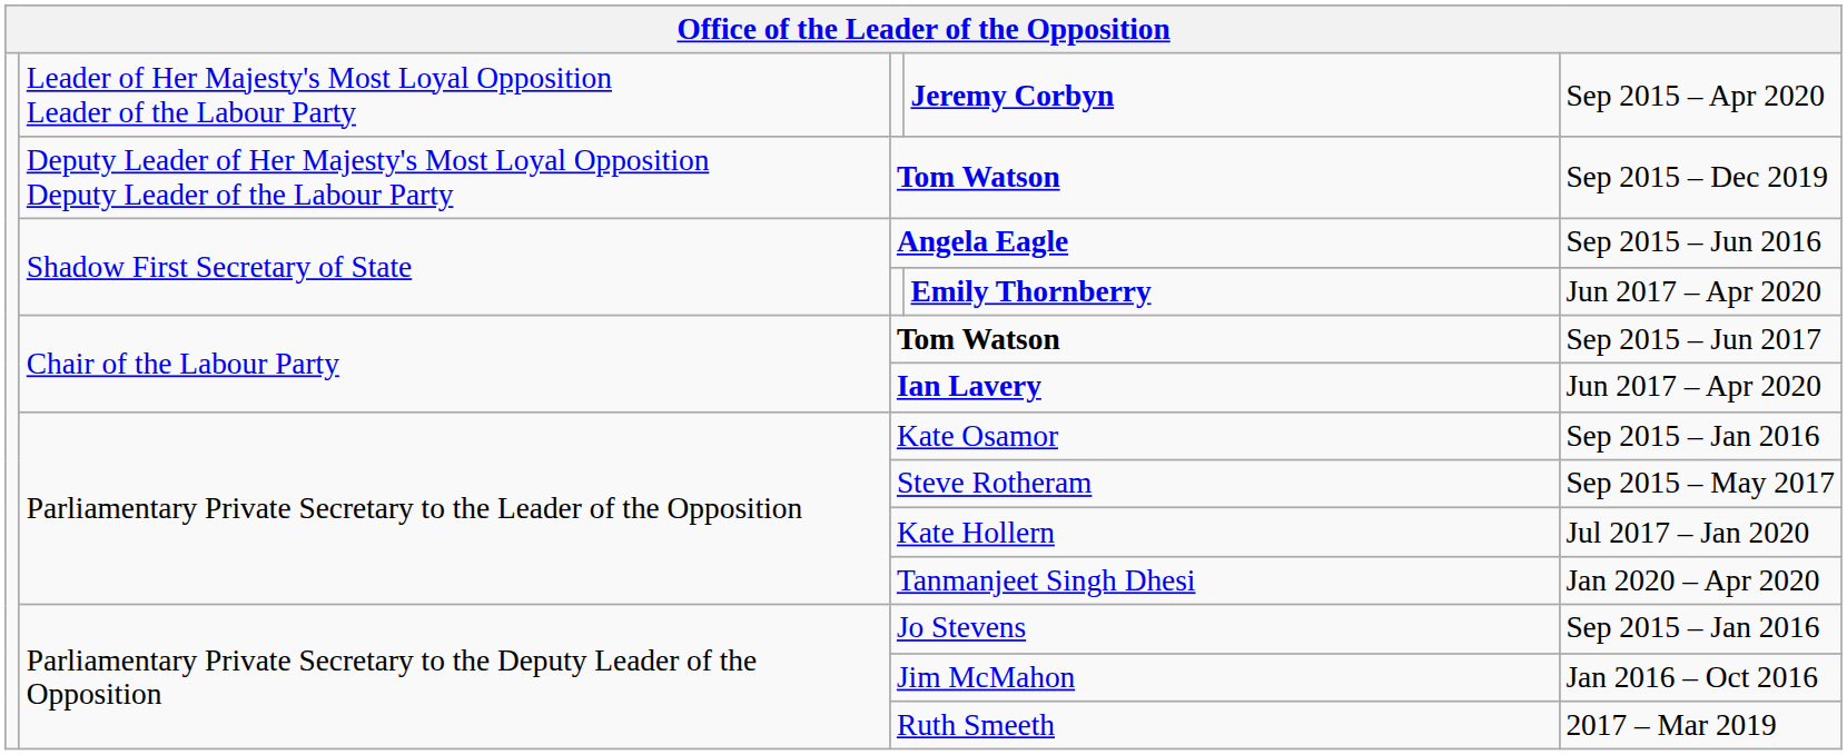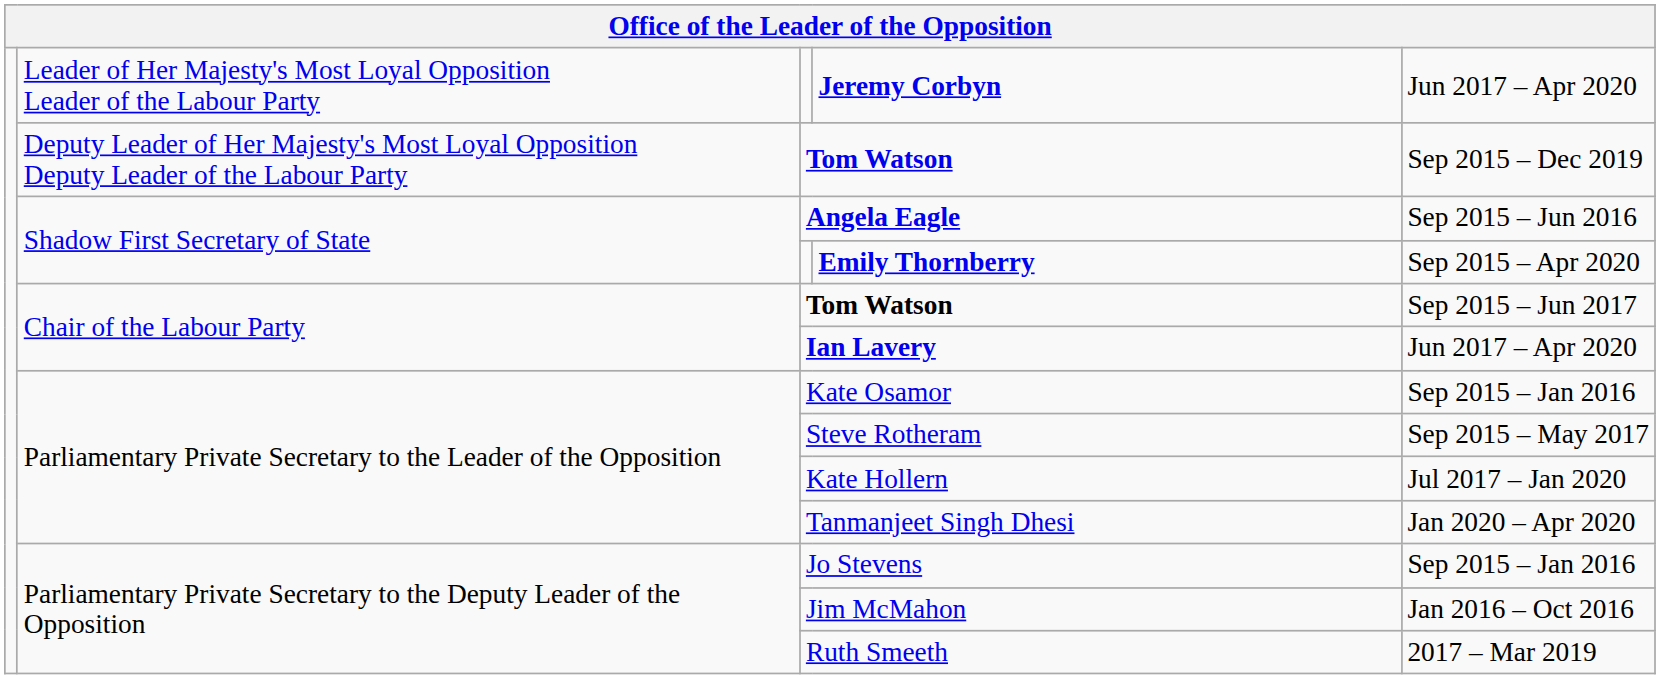Jeremy Corbyn | column 5: Sep 2015 – Apr 2020 -> Jun 2017 – Apr 2020
Emily Thornberry | column 5: Jun 2017 – Apr 2020 -> Sep 2015 – Apr 2020
